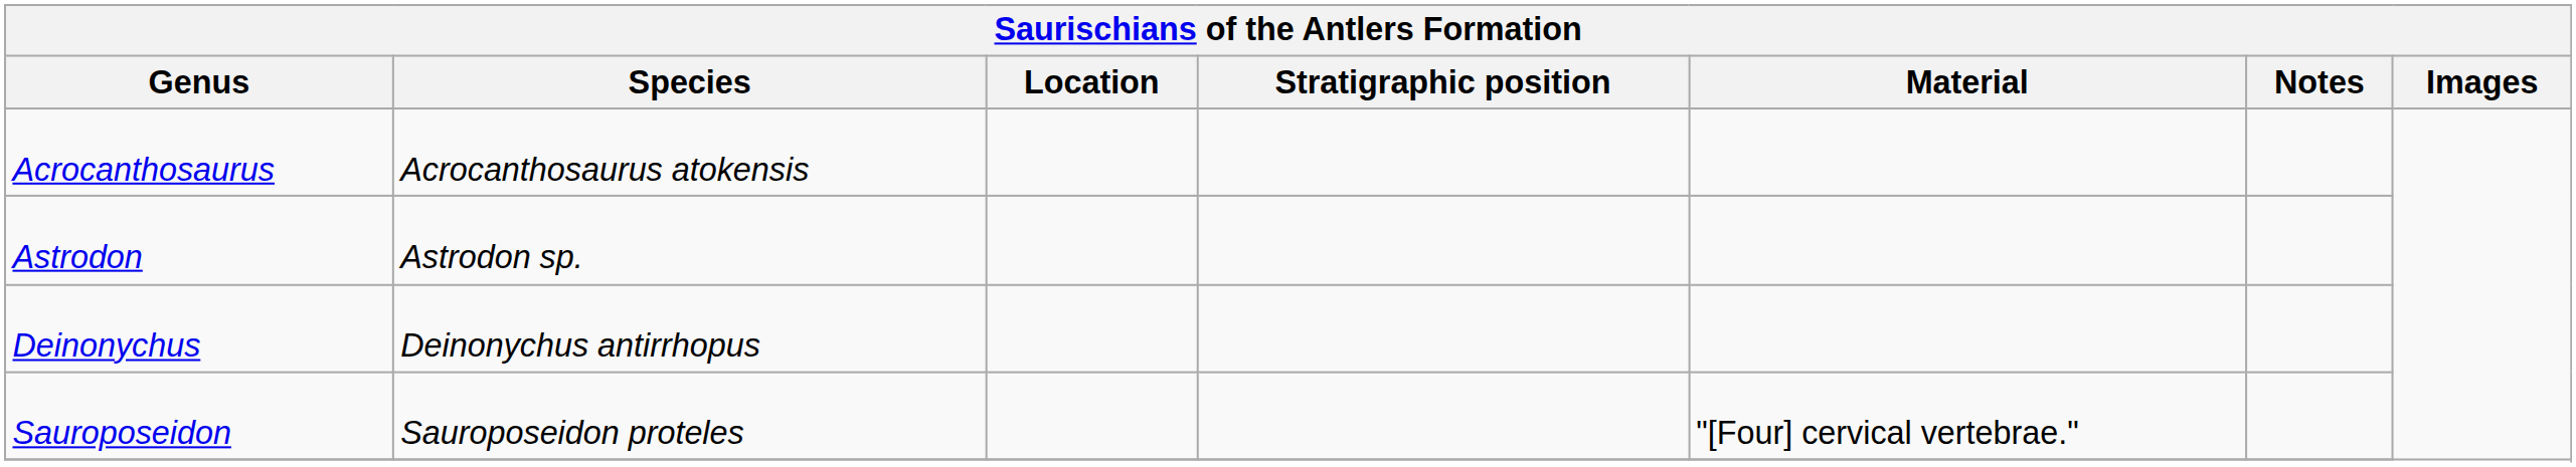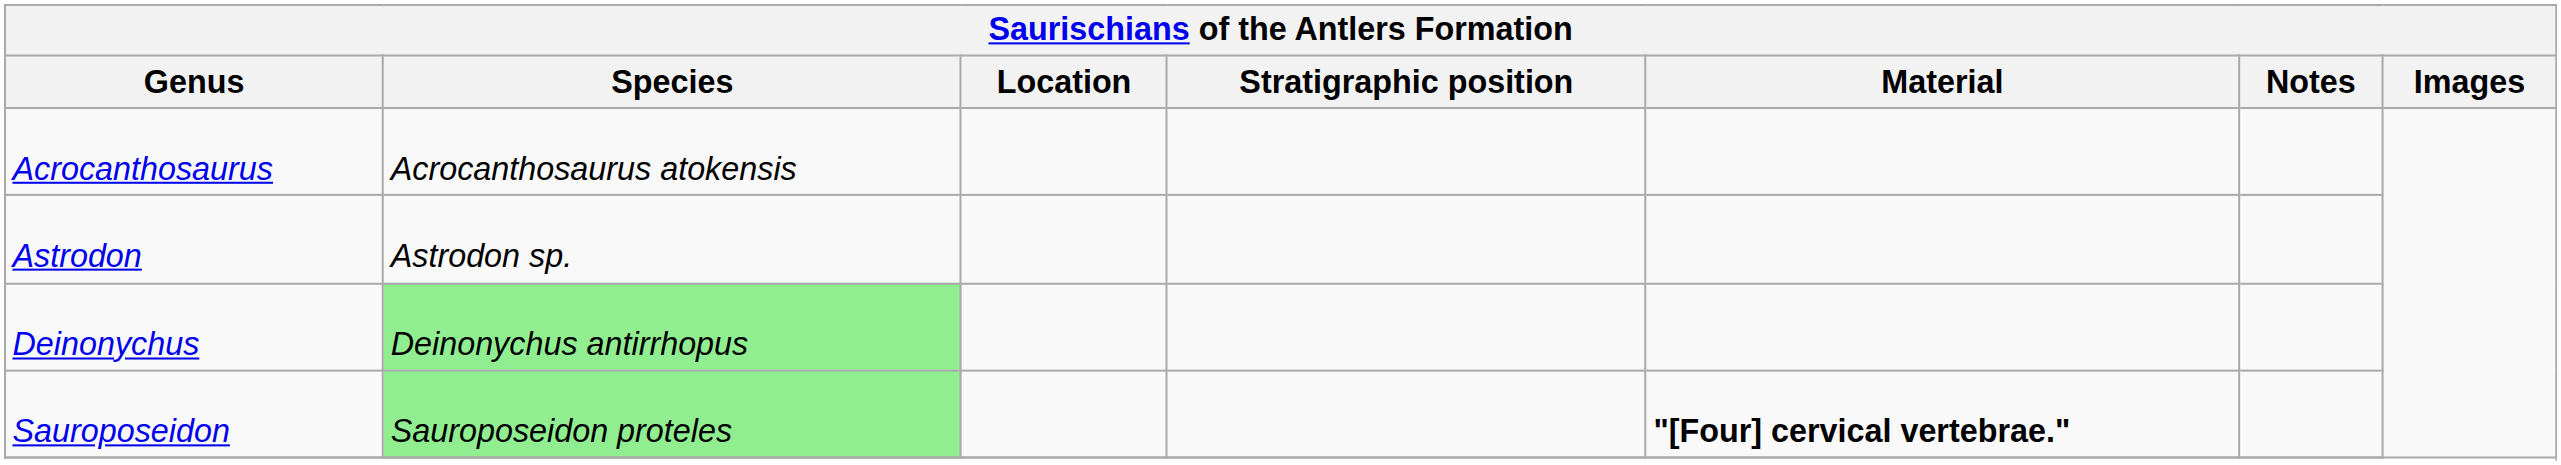Deinonychus | Species: no background -> lightgreen background
Sauroposeidon | Species: no background -> lightgreen background
Sauroposeidon | Material: normal -> bold
